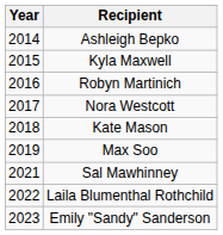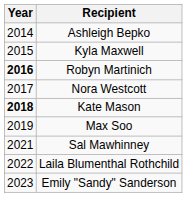Robyn Martinich | Year: normal -> bold
Kate Mason | Year: normal -> bold
